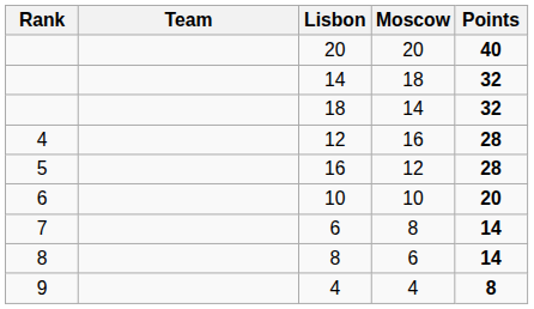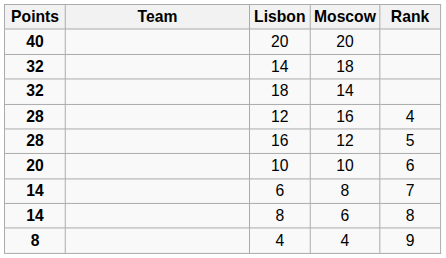columns swapped: Rank <-> Points
